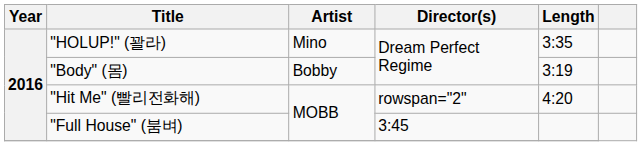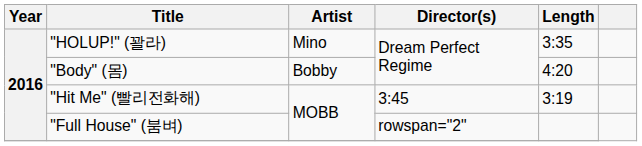"Body" (몸) | Length: 3:19 -> 4:20
"Hit Me" (빨리전화해) | Director(s): rowspan="2" -> 3:45
"Hit Me" (빨리전화해) | Length: 4:20 -> 3:19
"Full House" (붐벼) | Director(s): 3:45 -> rowspan="2"
